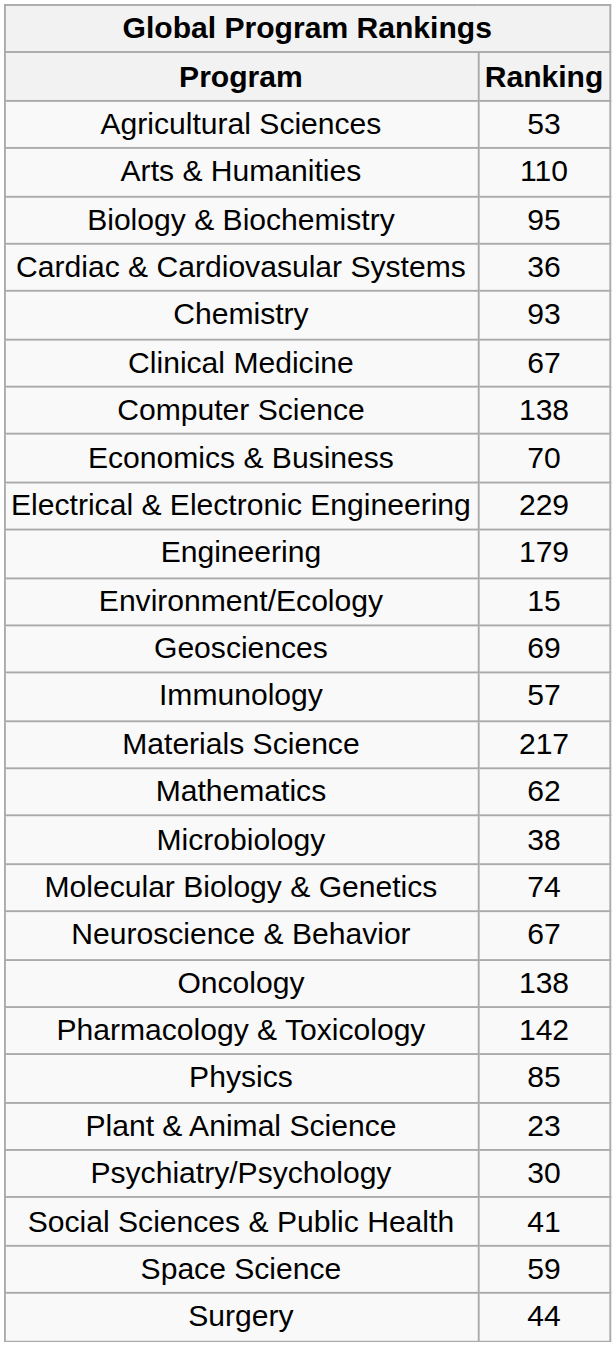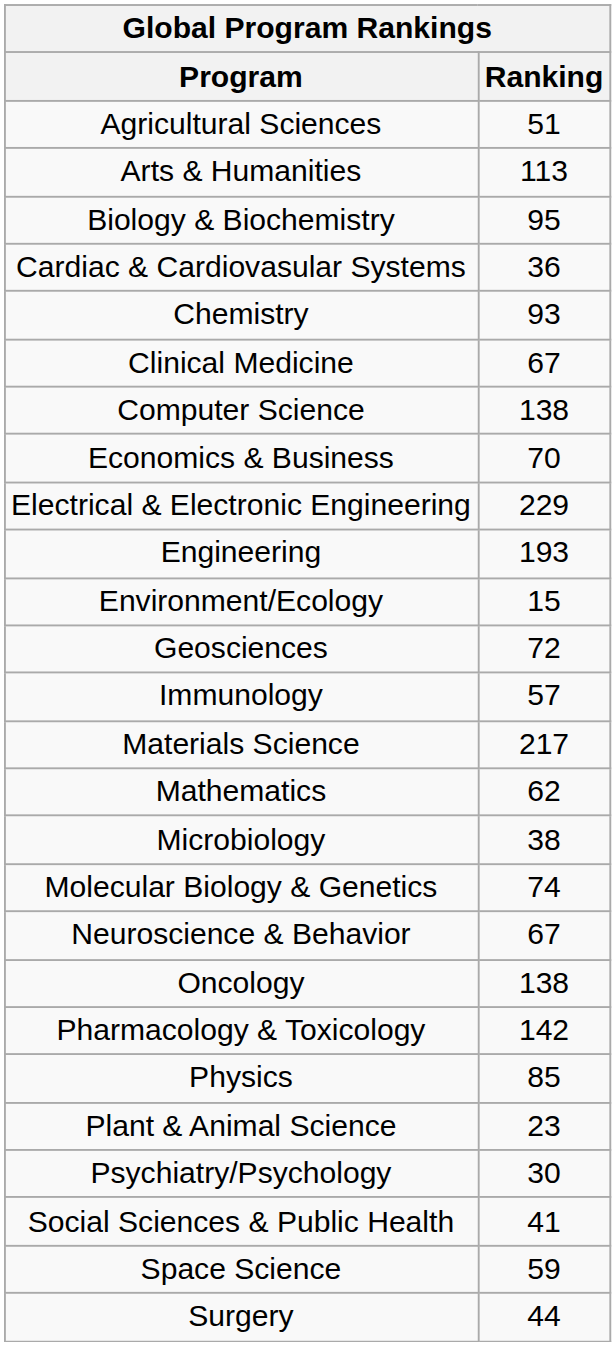Agricultural Sciences | Ranking: 53 -> 51
Arts & Humanities | Ranking: 110 -> 113
Engineering | Ranking: 179 -> 193
Geosciences | Ranking: 69 -> 72
